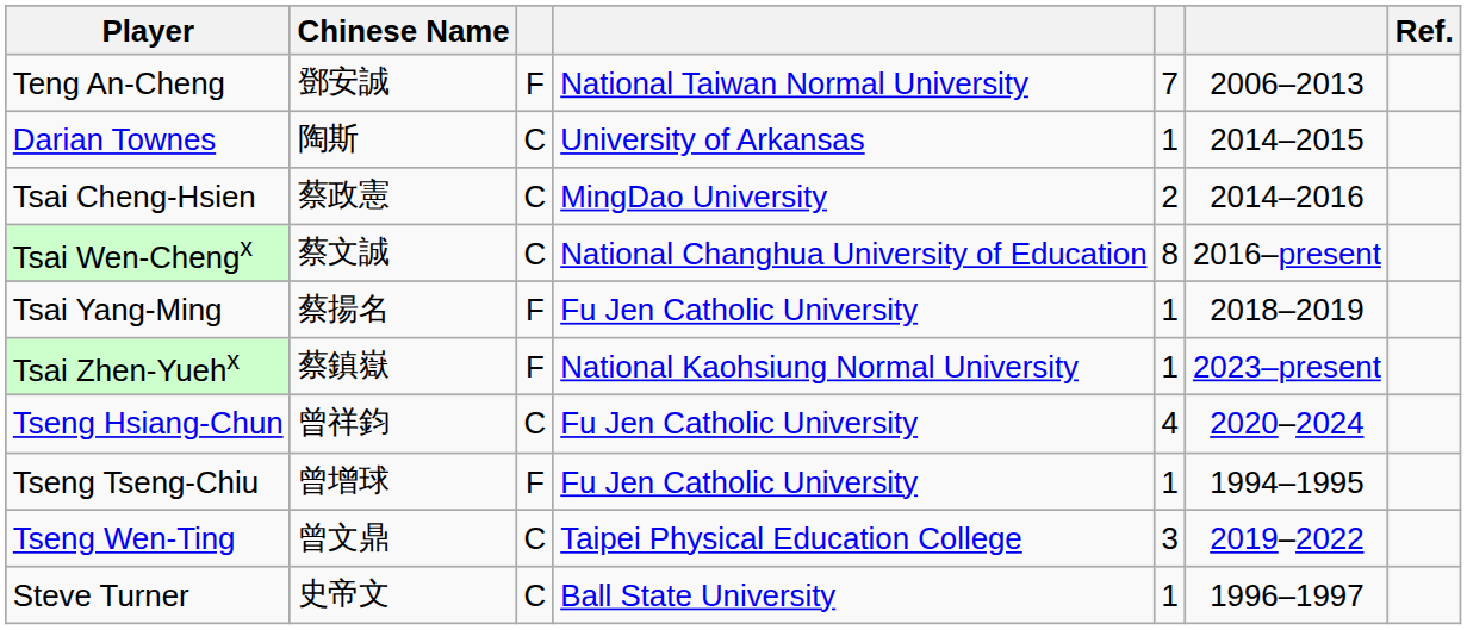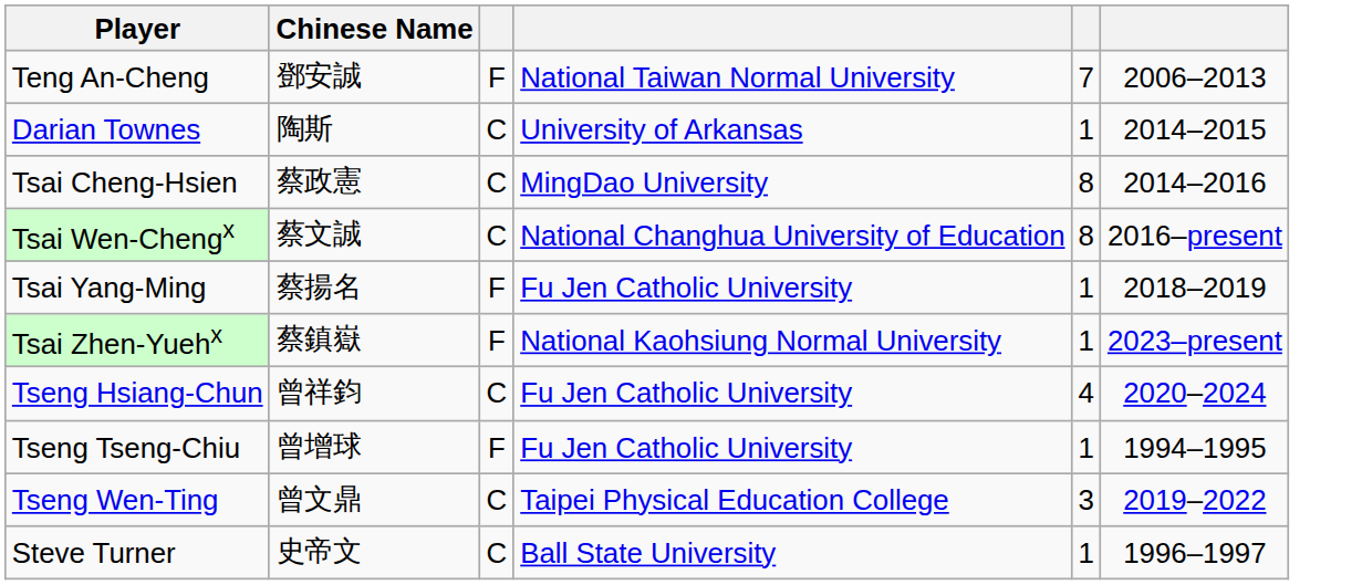- column: Ref.
Tsai Cheng-Hsien | column 5: 2 -> 8
